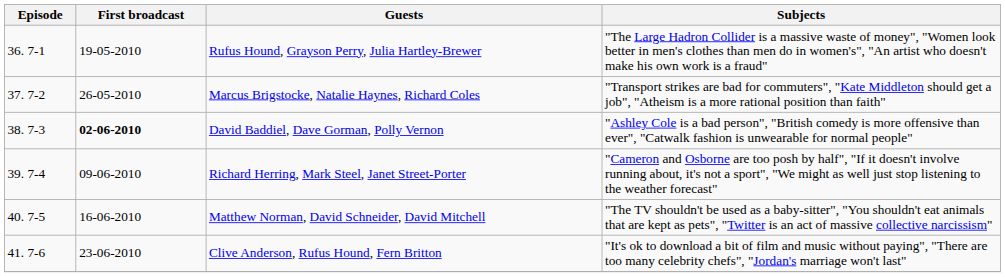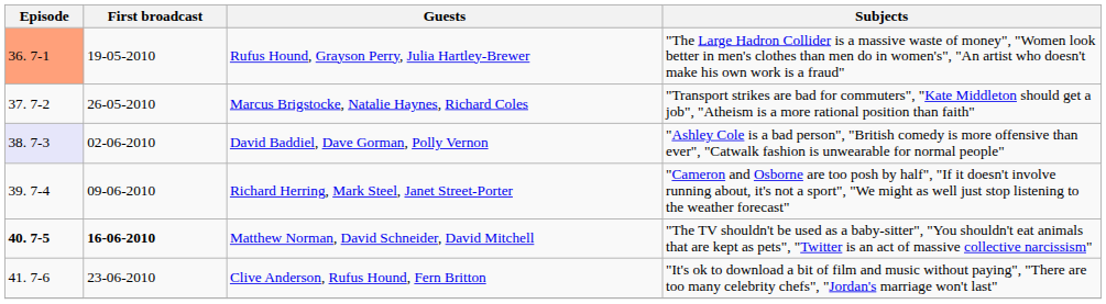Rufus Hound, Grayson Perry, Julia Hartley-Brewer | Episode: no background -> lightsalmon background
David Baddiel, Dave Gorman, Polly Vernon | Episode: no background -> lavender background
David Baddiel, Dave Gorman, Polly Vernon | First broadcast: bold -> normal
Matthew Norman, David Schneider, David Mitchell | Episode: normal -> bold
Matthew Norman, David Schneider, David Mitchell | First broadcast: normal -> bold
